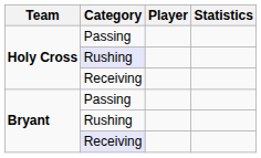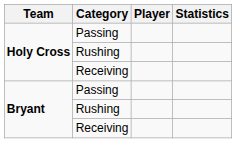Holy Cross / Rushing | Category: lavender background -> no background
Bryant / Receiving | Category: lavender background -> no background
